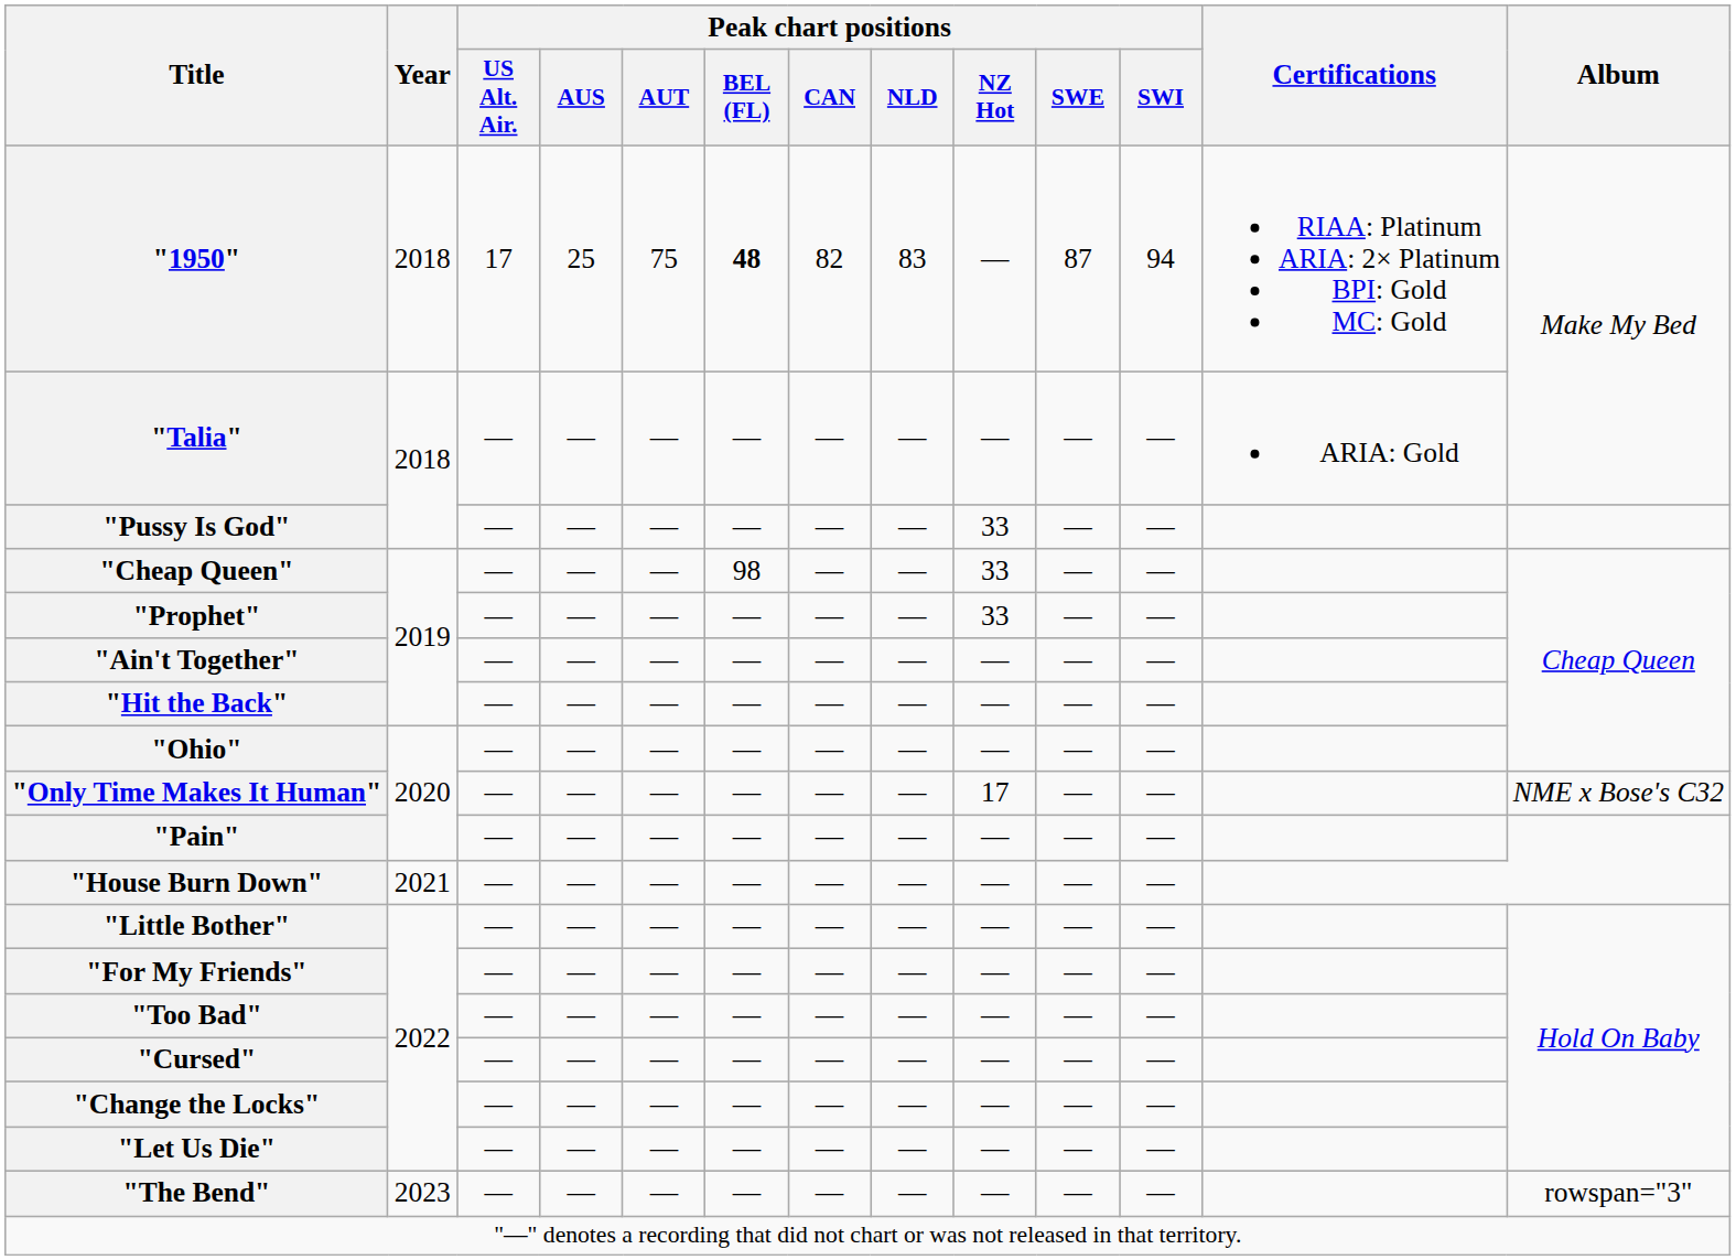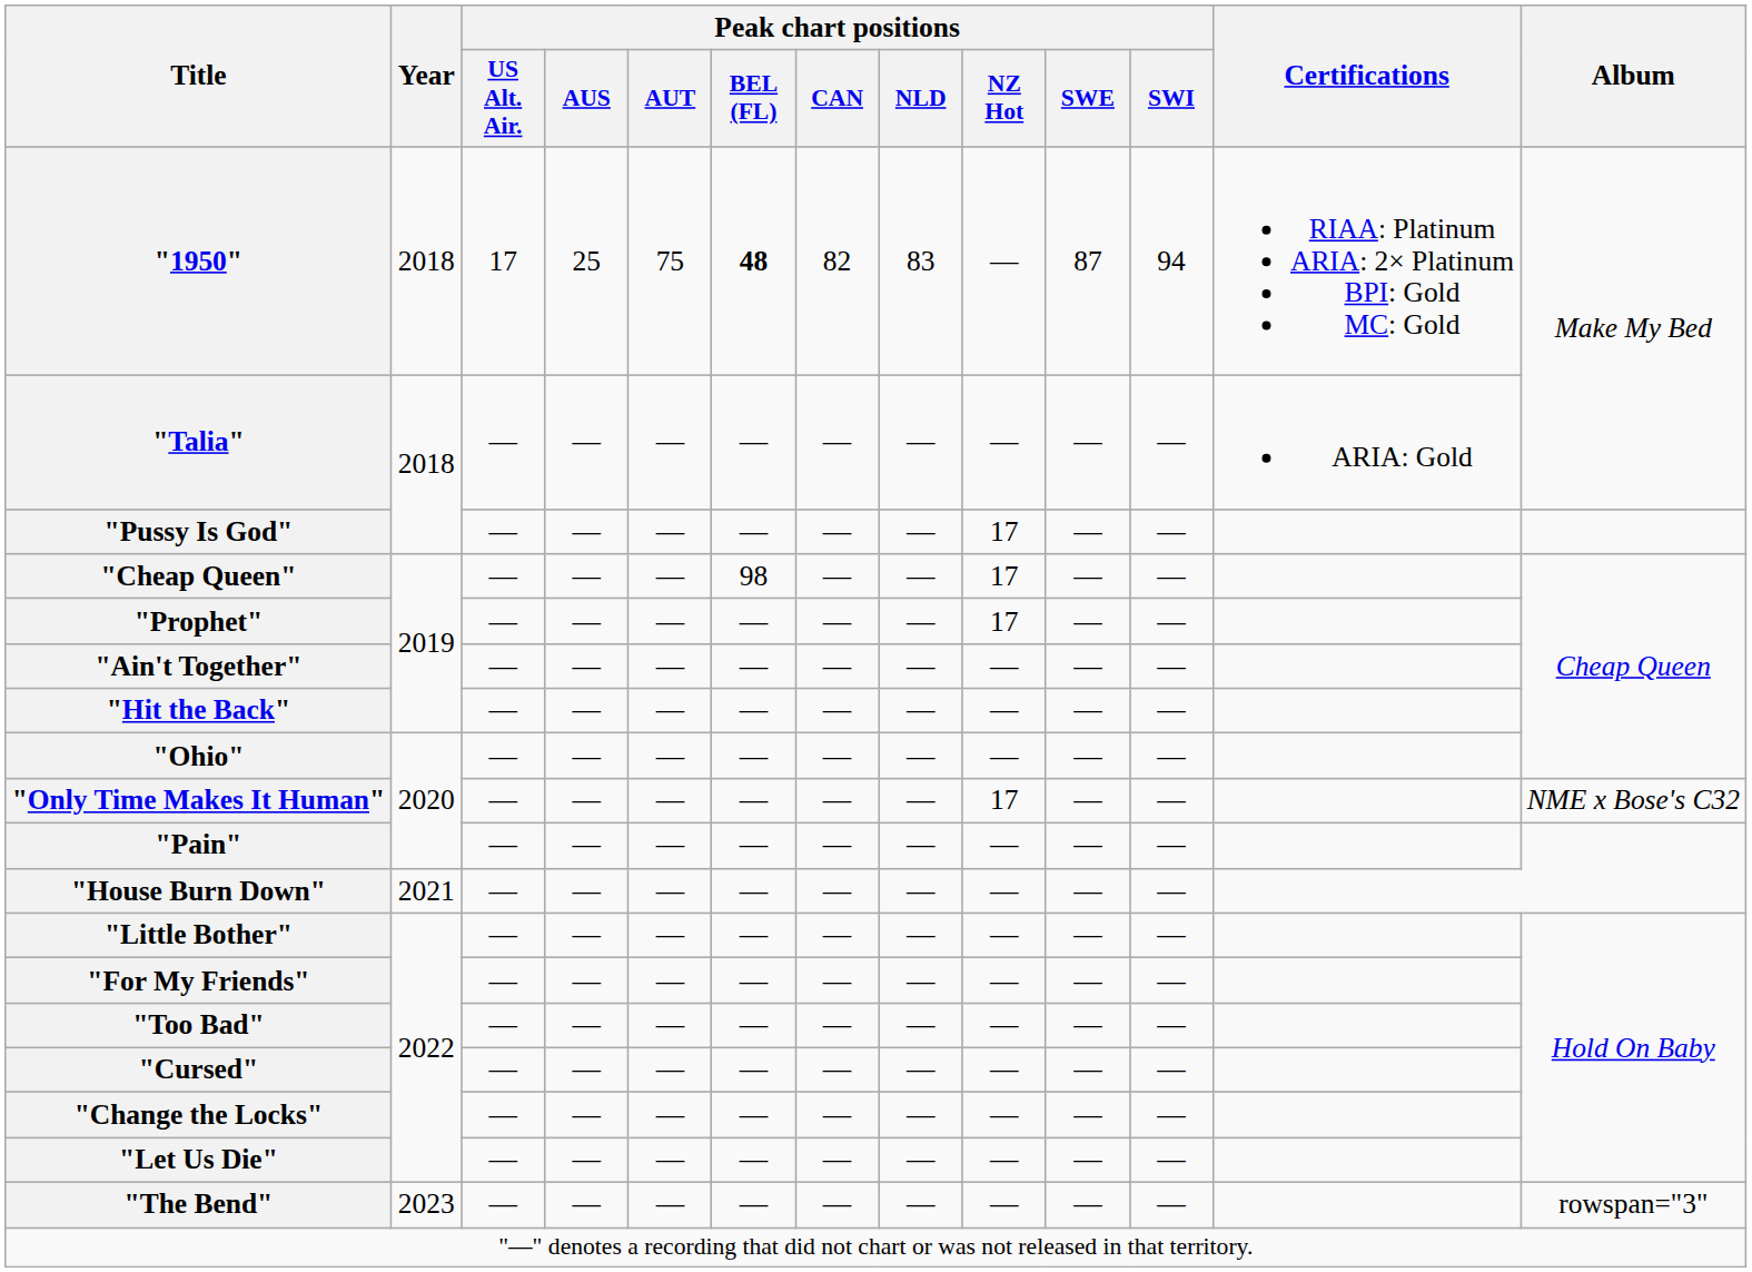"Pussy Is God" | Peak chart positions / NZ Hot: 33 -> 17
"Cheap Queen" | Peak chart positions / NZ Hot: 33 -> 17
"Prophet" | Peak chart positions / NZ Hot: 33 -> 17
